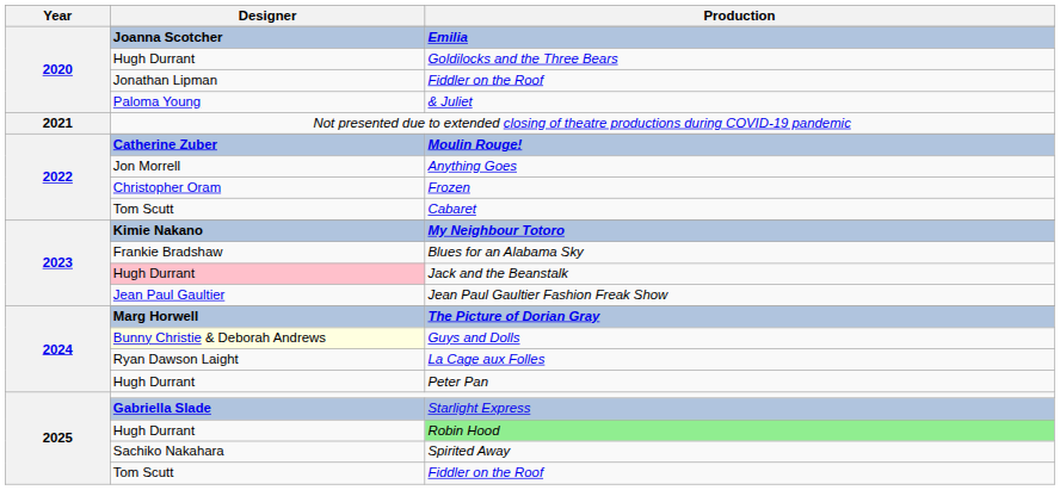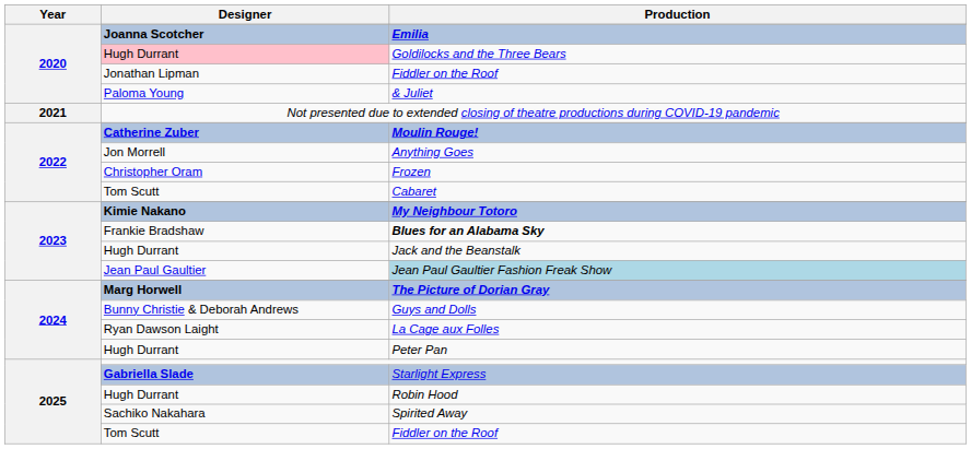Goldilocks and the Three Bears | Designer: no background -> pink background
Blues for an Alabama Sky | Production: normal -> bold
Jack and the Beanstalk | Designer: pink background -> no background
Jean Paul Gaultier Fashion Freak Show | Production: no background -> lightblue background
Guys and Dolls | Designer: lightyellow background -> no background
Robin Hood | Production: lightgreen background -> no background
